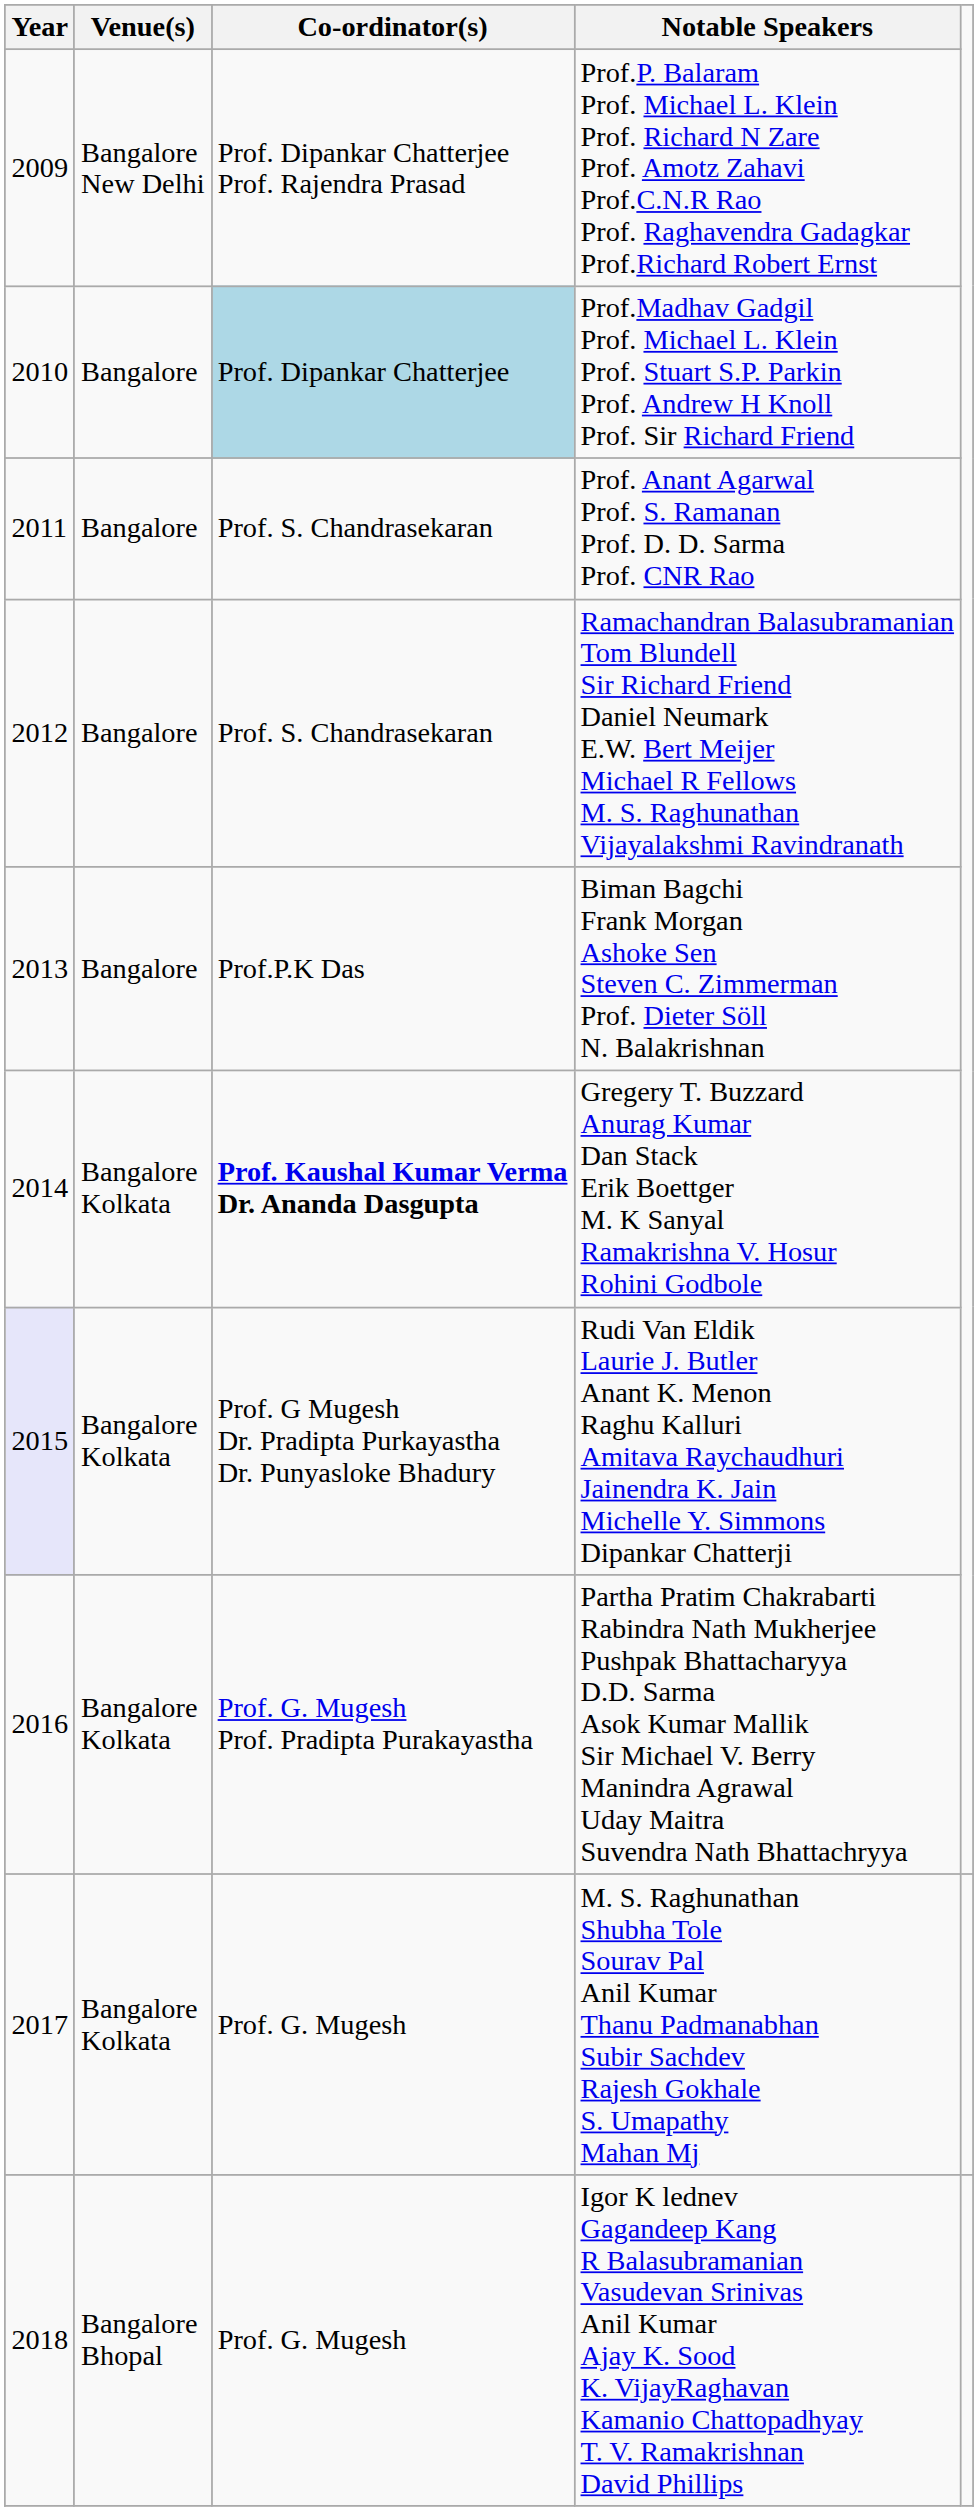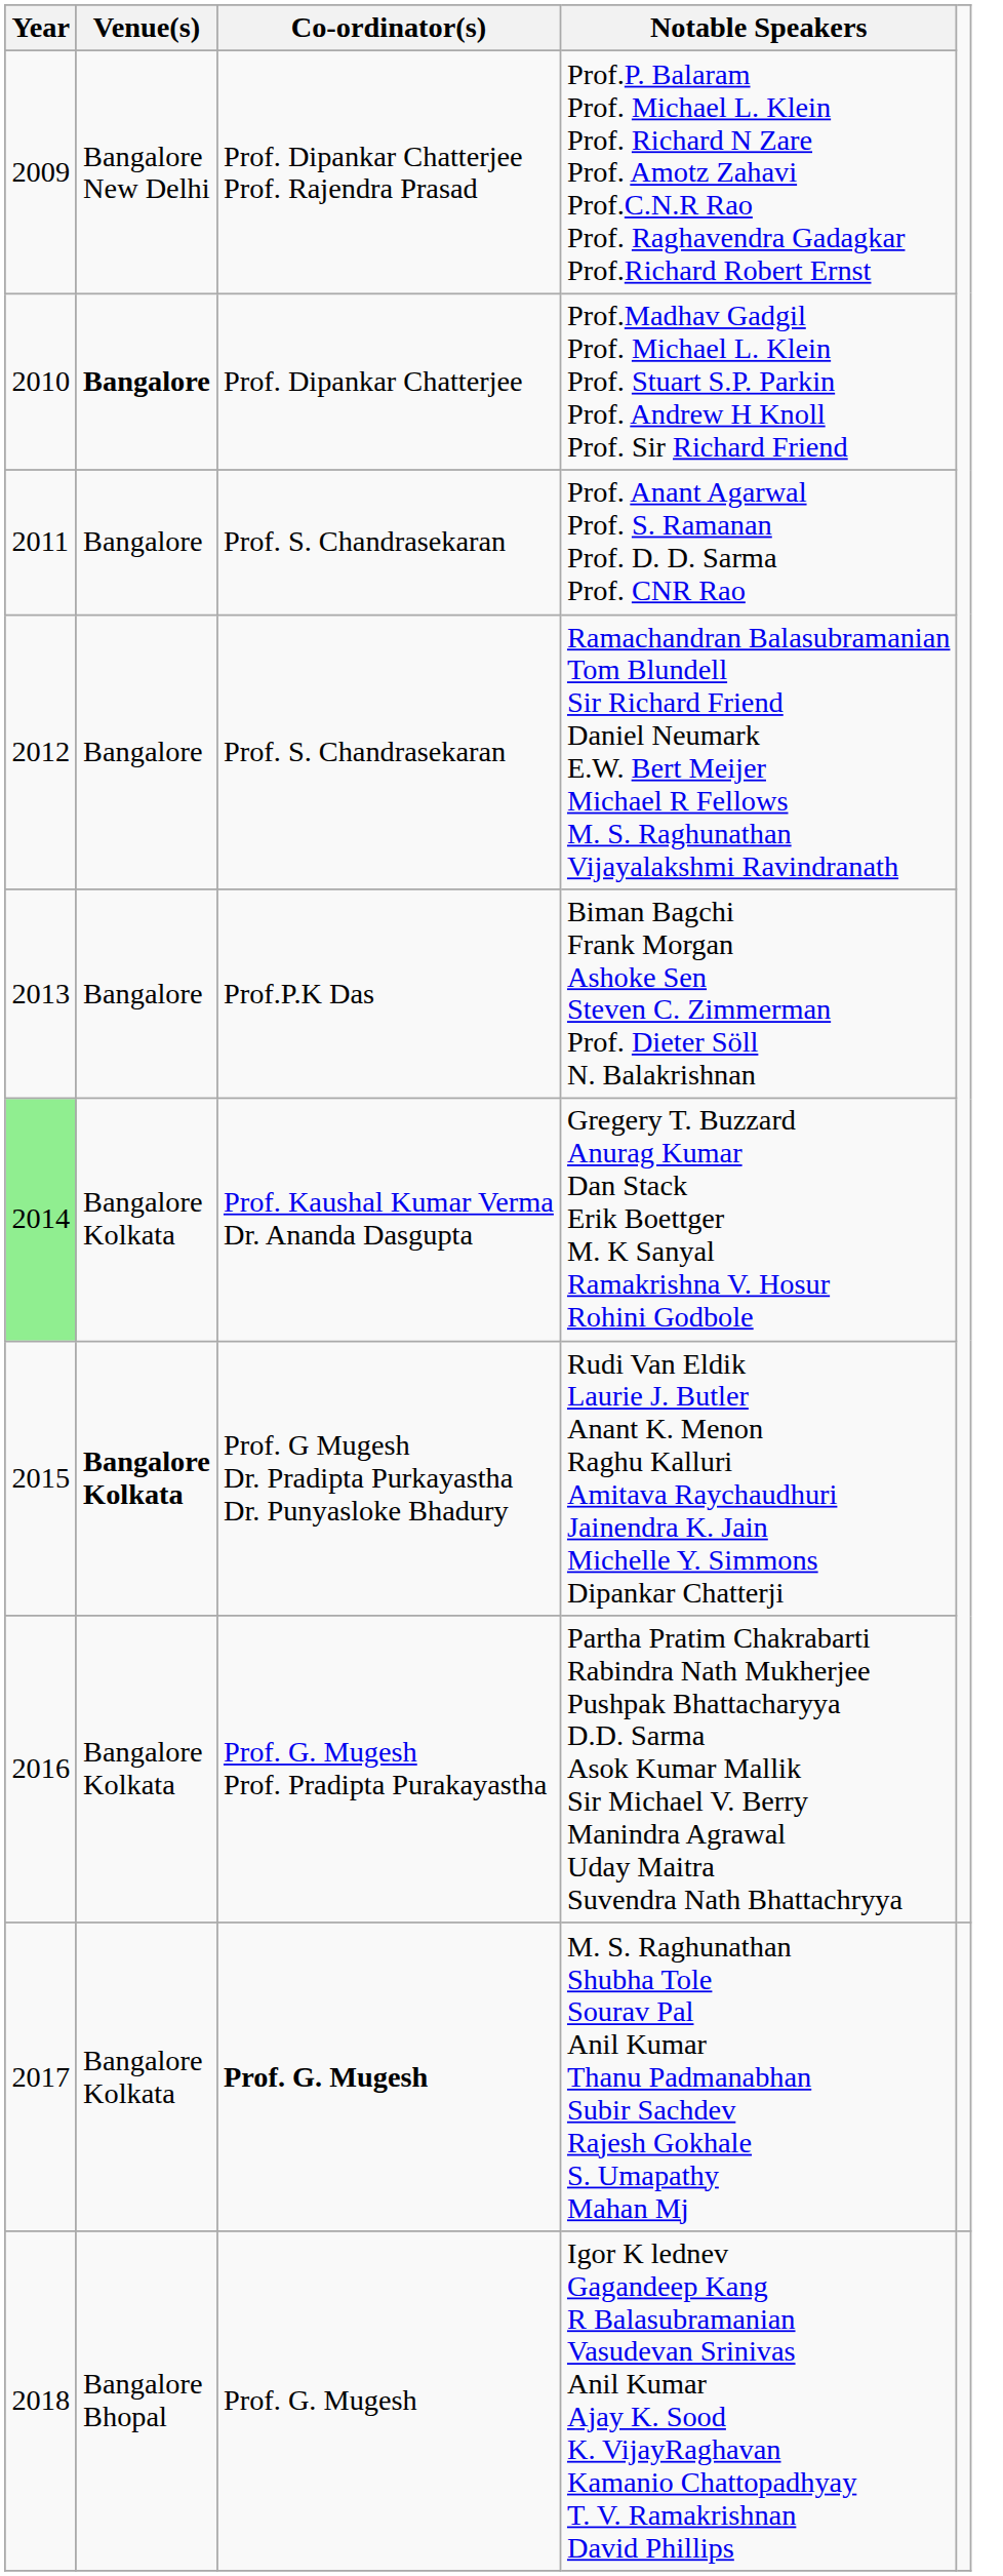row 3 | Venue(s): normal -> bold
row 3 | Co-ordinator(s): lightblue background -> no background
row 7 | Year: no background -> lightgreen background
row 7 | Co-ordinator(s): bold -> normal
row 8 | Year: lavender background -> no background
row 8 | Venue(s): normal -> bold
row 10 | Co-ordinator(s): normal -> bold
